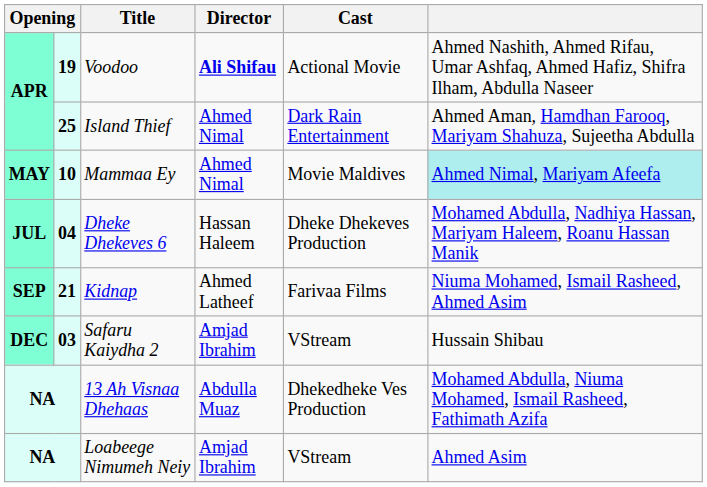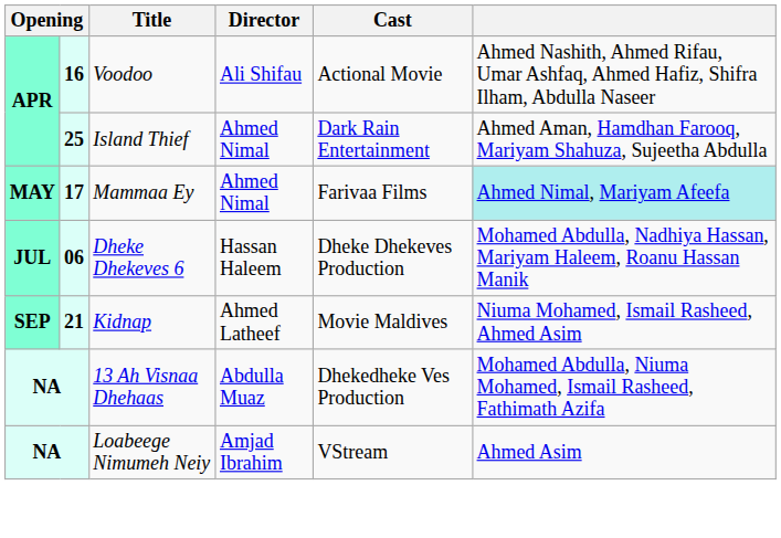Voodoo | column 2: 19 -> 16
Voodoo | Director: bold -> normal
Mammaa Ey | column 2: 10 -> 17
Mammaa Ey | Cast: Movie Maldives -> Farivaa Films
Dheke Dhekeves 6 | column 2: 04 -> 06
Kidnap | Cast: Farivaa Films -> Movie Maldives
- row: DEC | 03 | Safaru Kaiydha 2 | Amjad Ibrahim | VStream | Hussain Shibau
